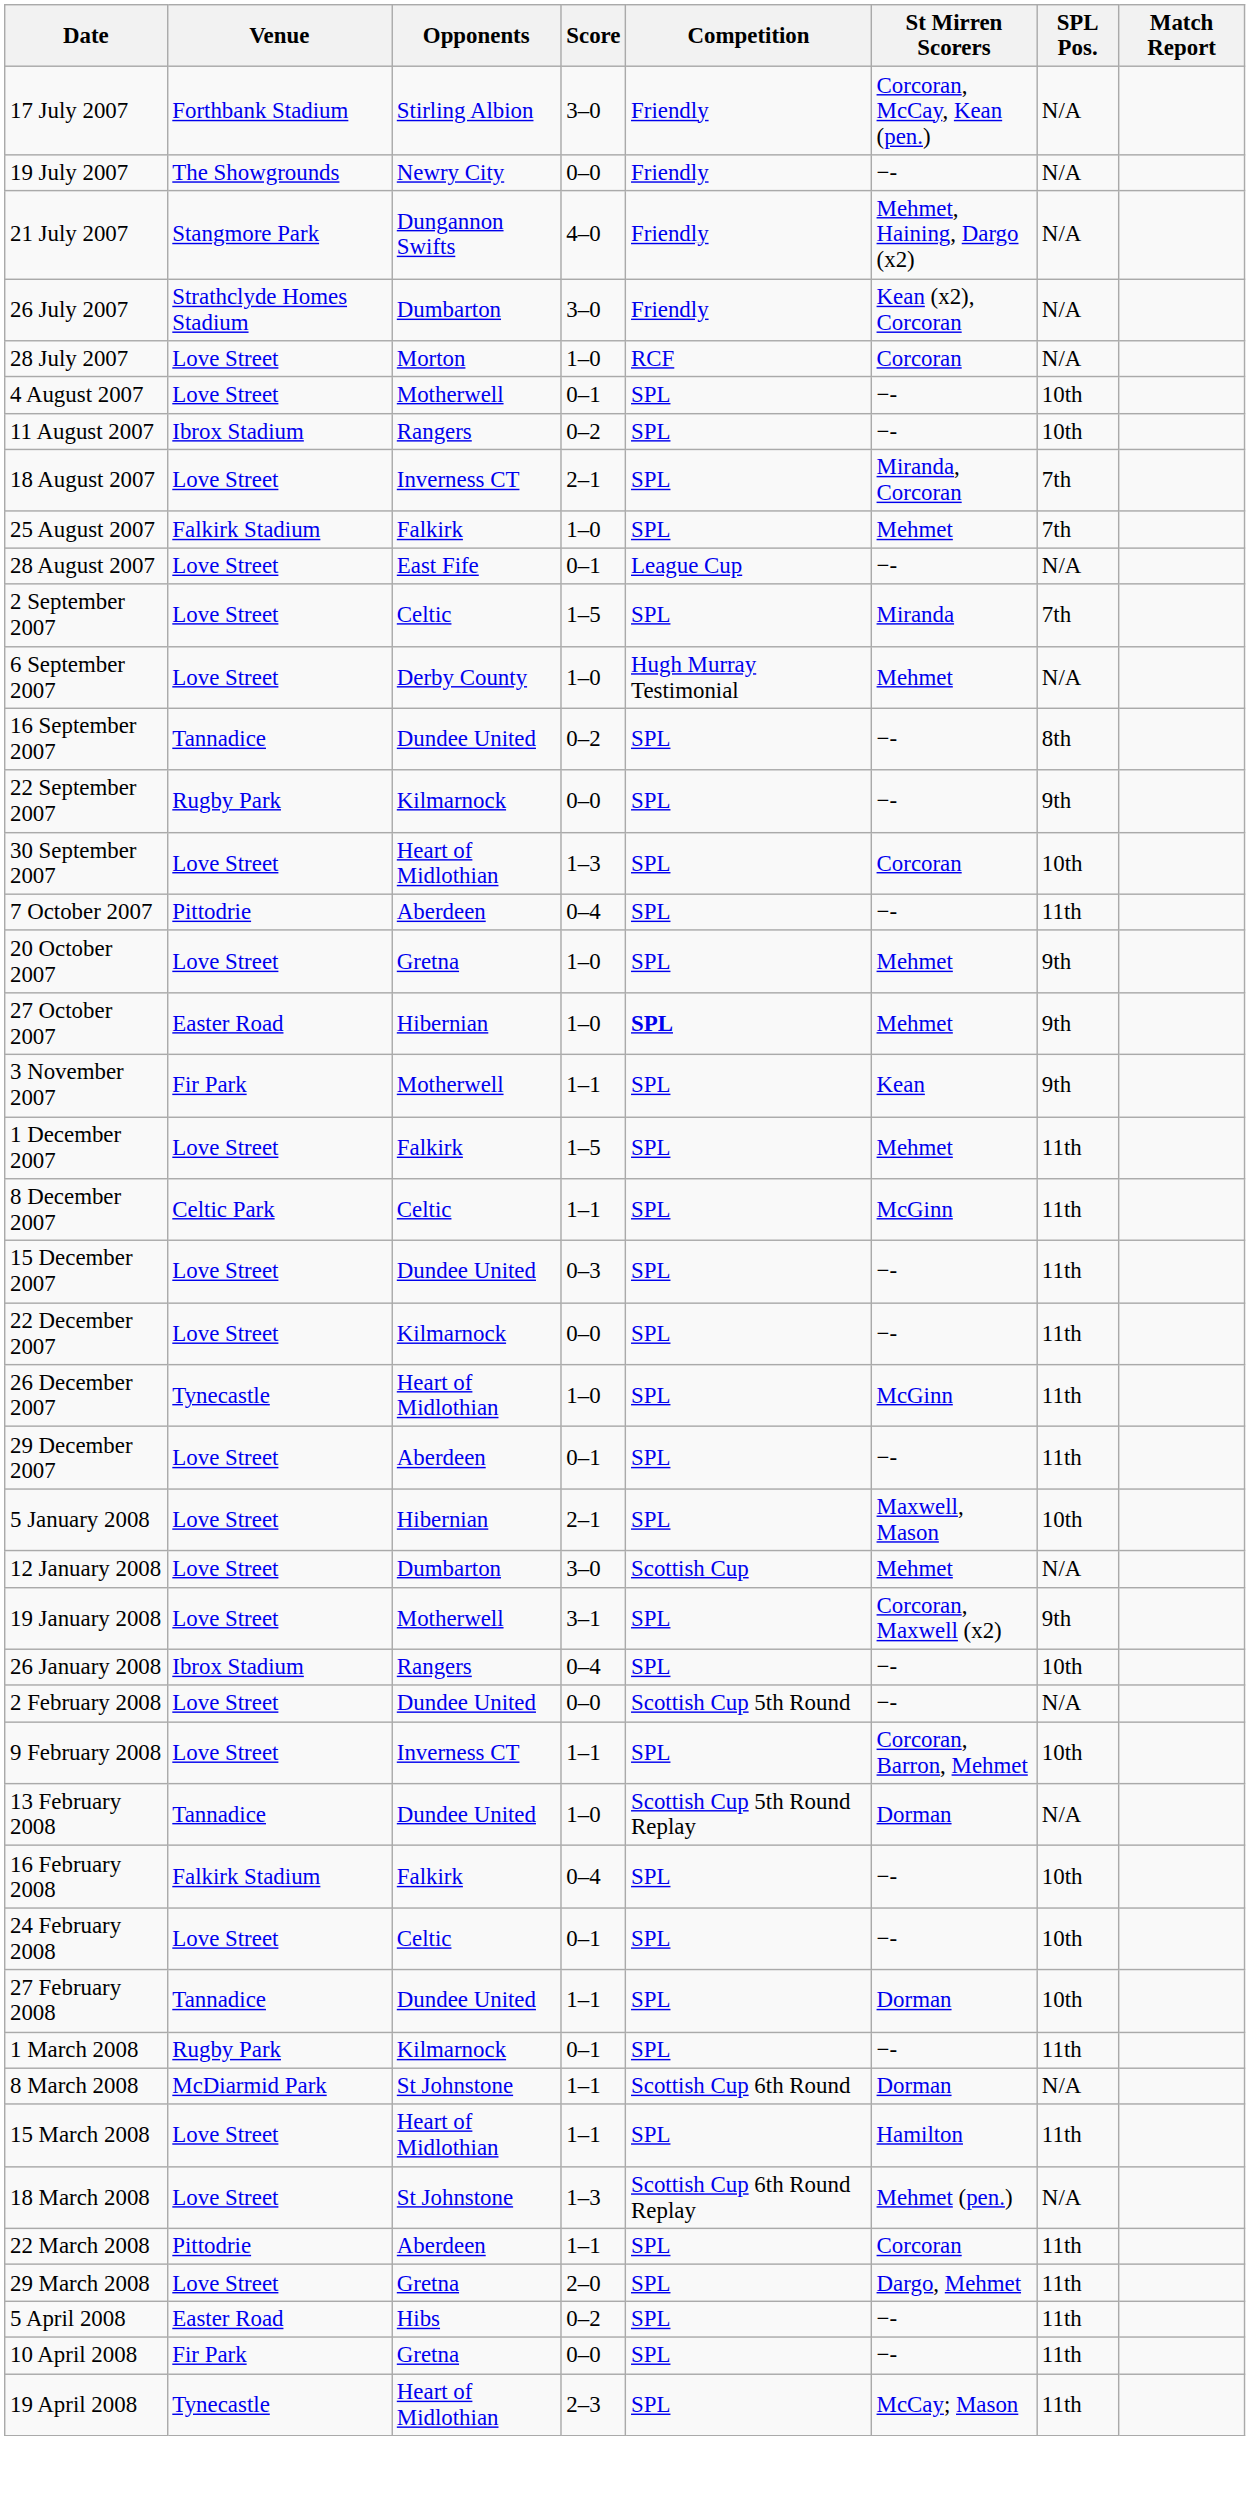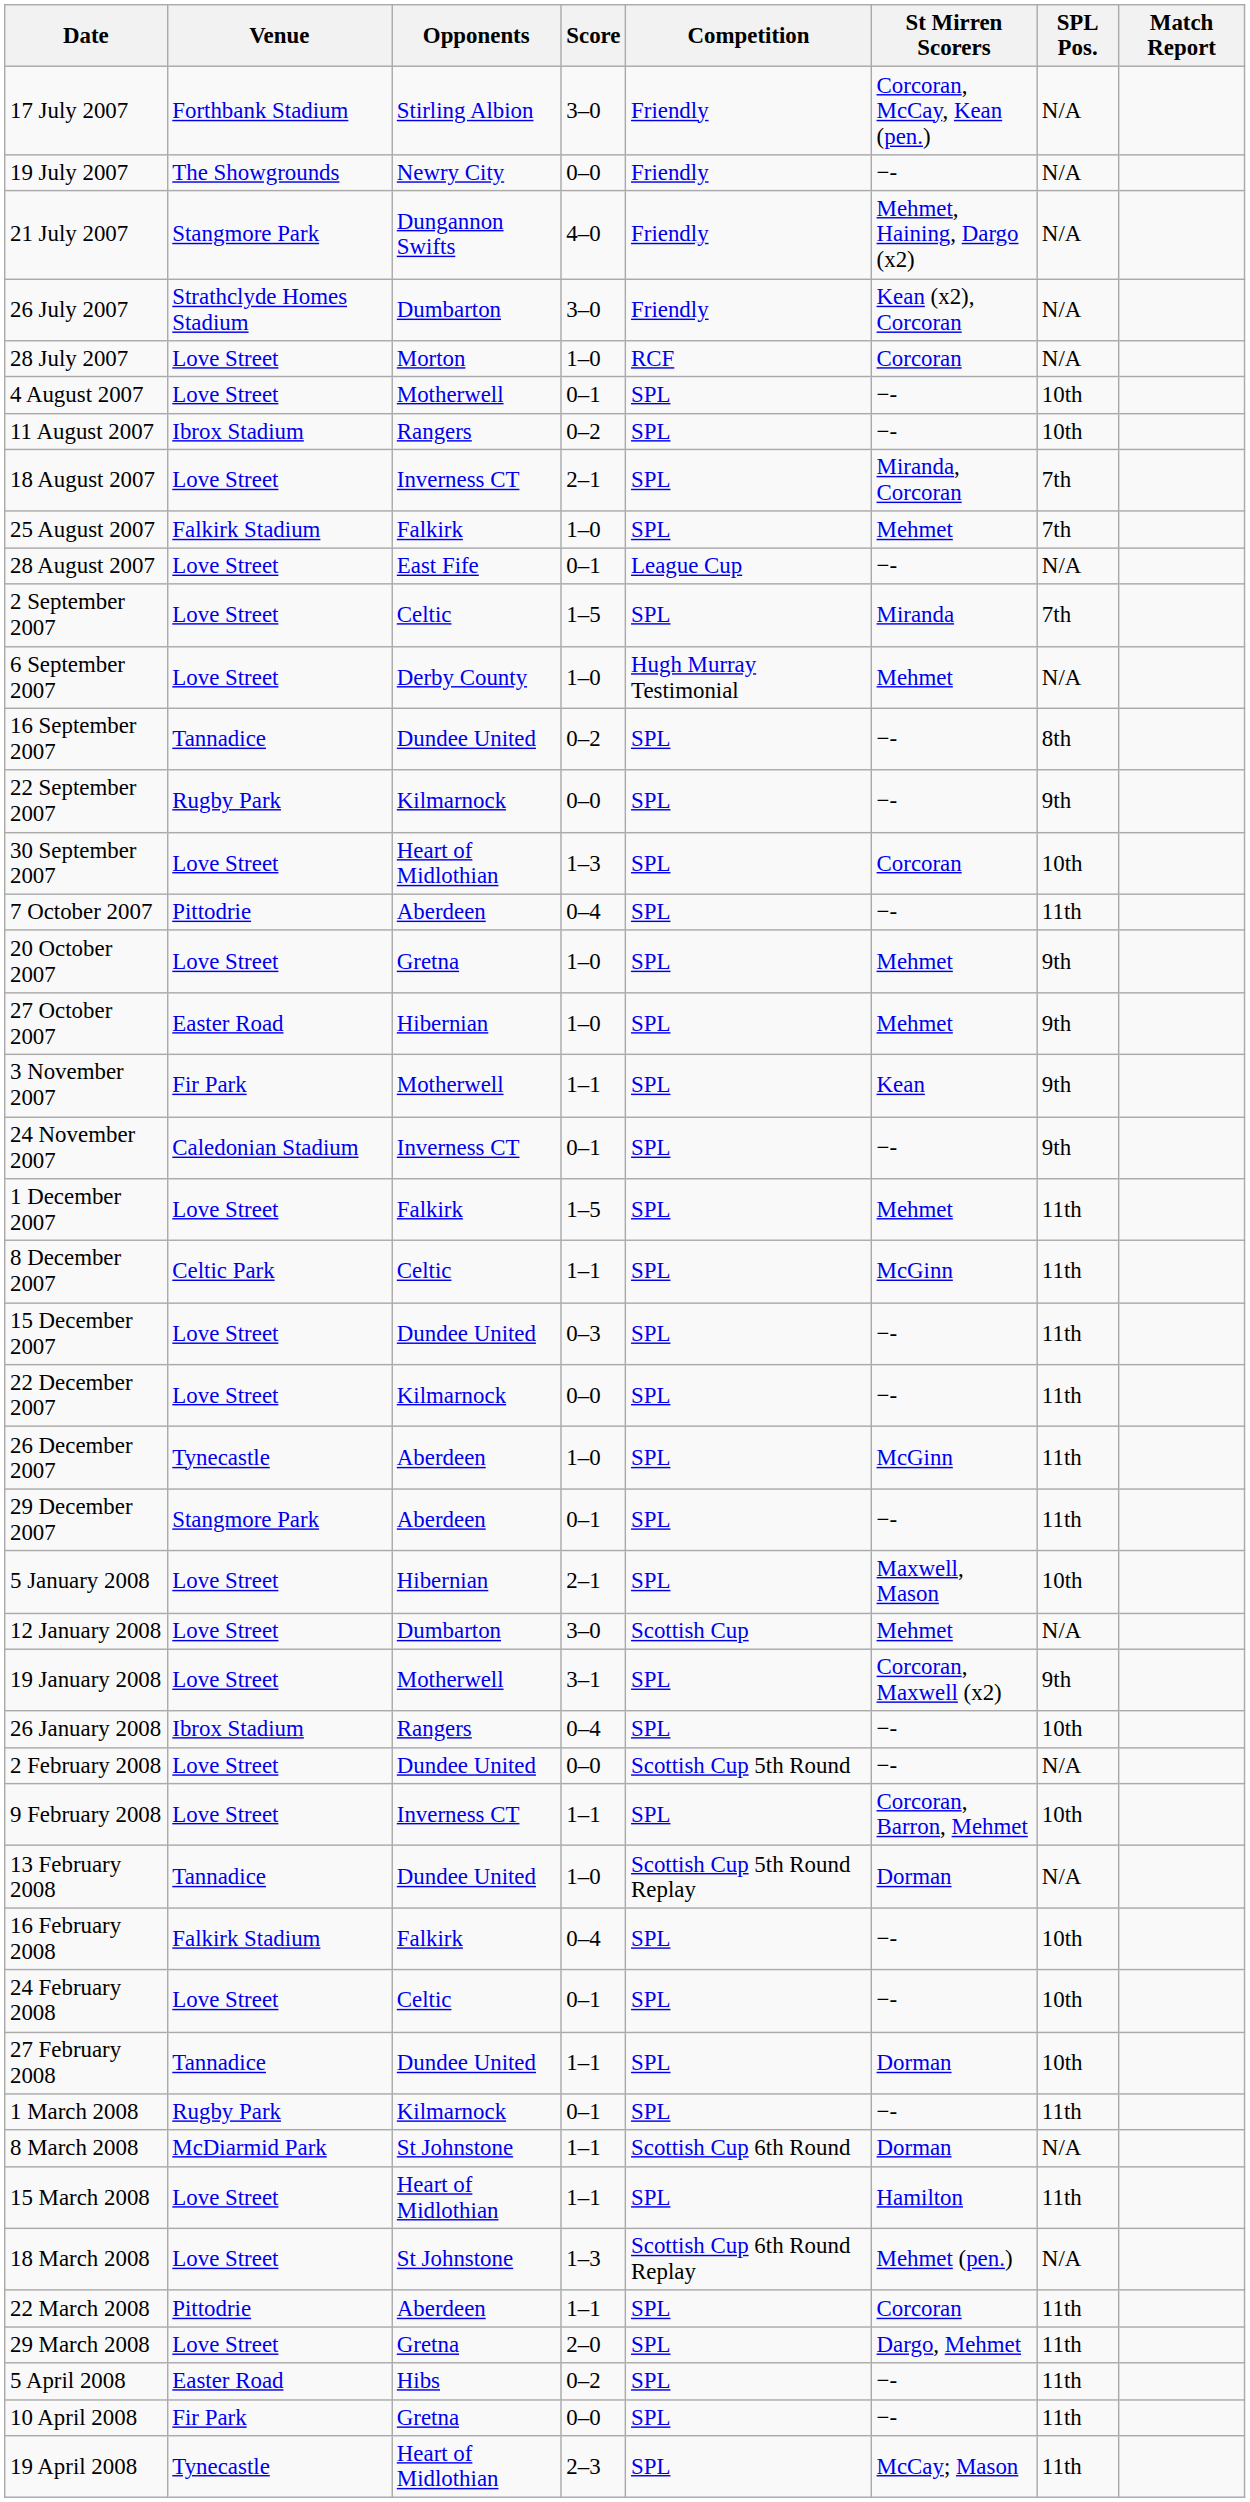27 October 2007 | Competition: bold -> normal
+ row: 24 November 2007 | Caledonian Stadium | Inverness CT | 0–1 | SPL | −- | 9th
26 December 2007 | Opponents: Heart of Midlothian -> Aberdeen
29 December 2007 | Venue: Love Street -> Stangmore Park
